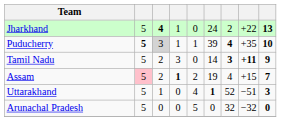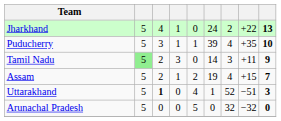Jharkhand | column 3: bold -> normal
Puducherry | column 2: bold -> normal
Puducherry | column 3: lightgrey background -> no background
Puducherry | column 7: bold -> normal
Tamil Nadu | column 2: no background -> lightgreen background
Tamil Nadu | column 7: bold -> normal
Tamil Nadu | column 8: bold -> normal
Assam | column 2: pink background -> no background
Assam | column 4: bold -> normal
Uttarakhand | column 3: normal -> bold
Uttarakhand | column 6: bold -> normal
